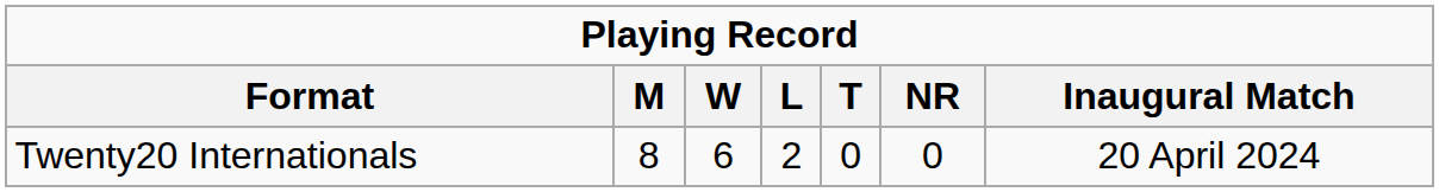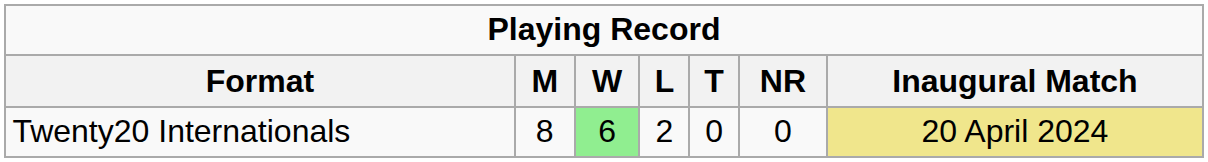Twenty20 Internationals | W: no background -> lightgreen background
Twenty20 Internationals | Inaugural Match: no background -> khaki background
